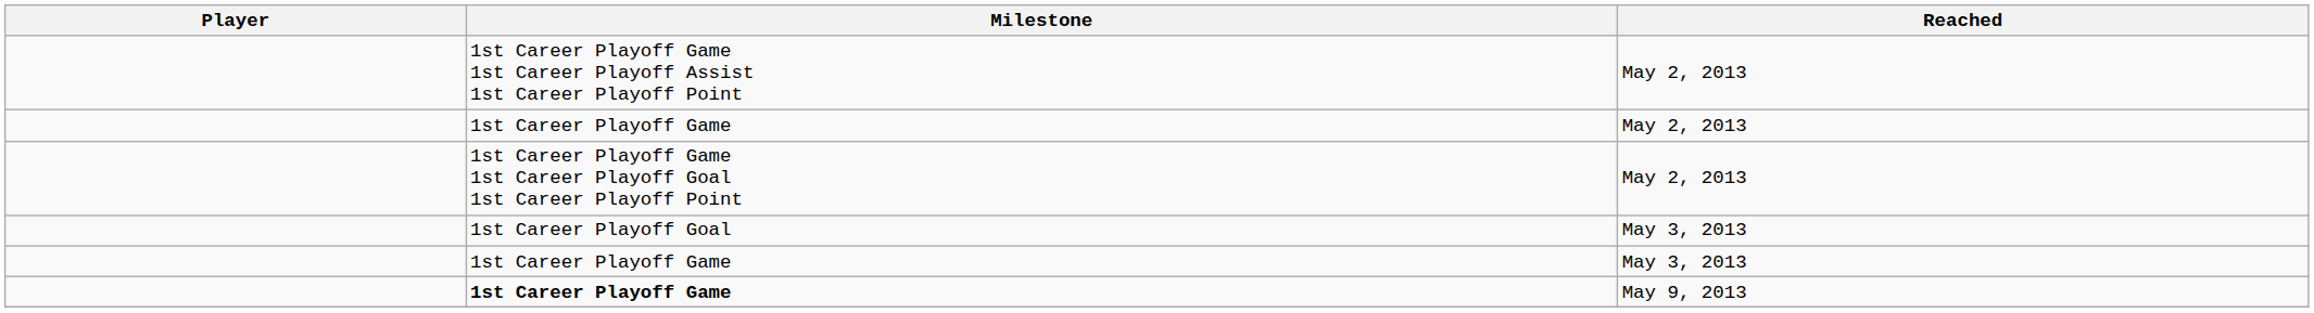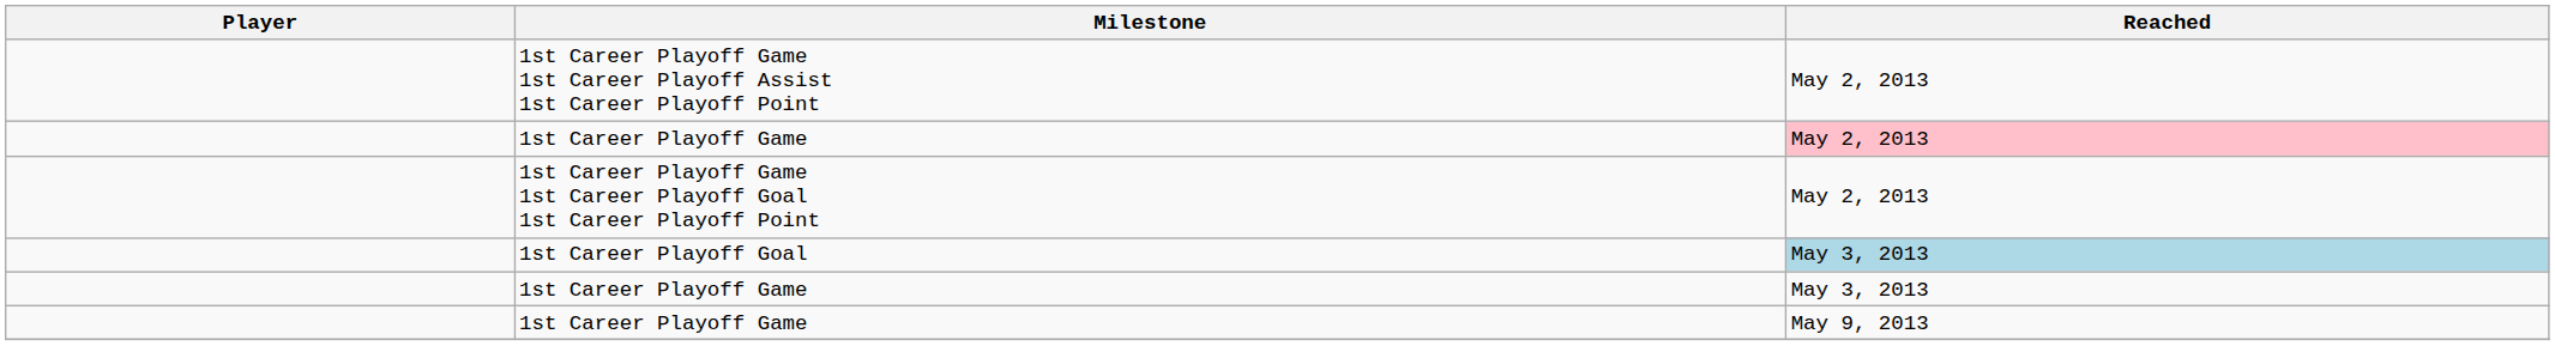row 3 | Reached: no background -> pink background
row 5 | Reached: no background -> lightblue background
row 7 | Milestone: bold -> normal
